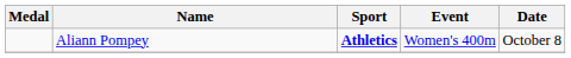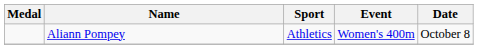Aliann Pompey | Sport: bold -> normal
